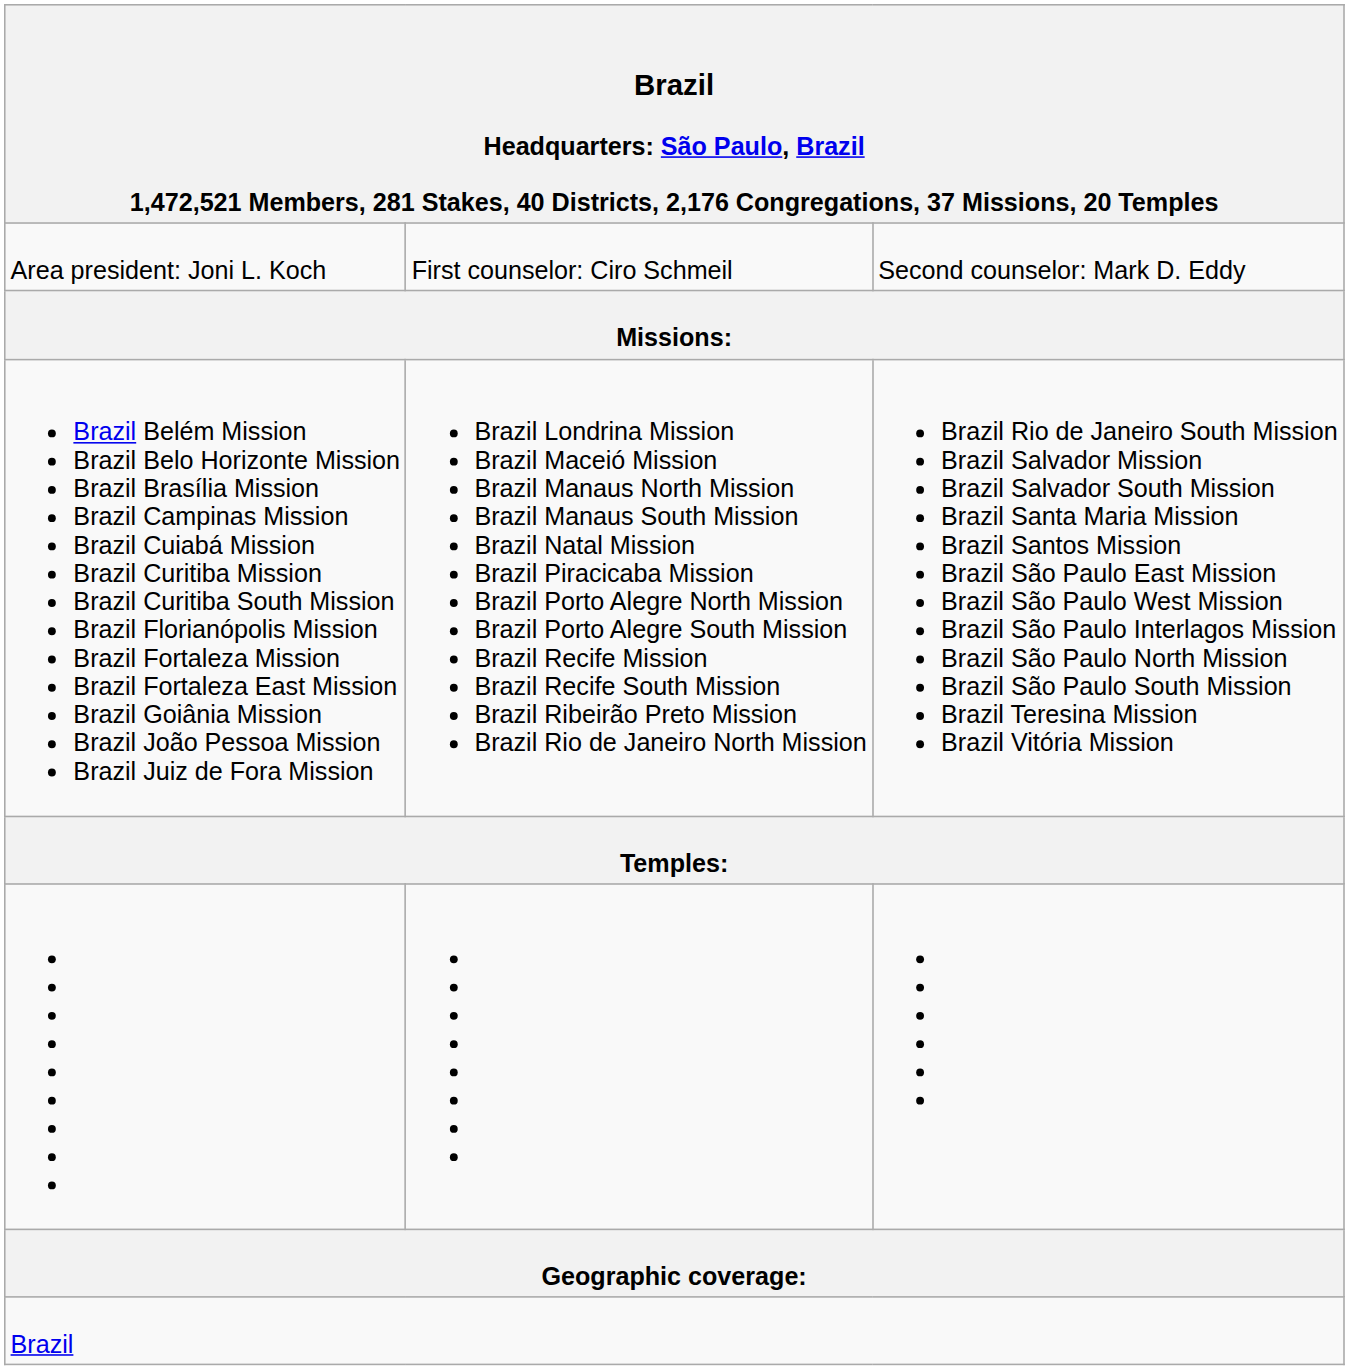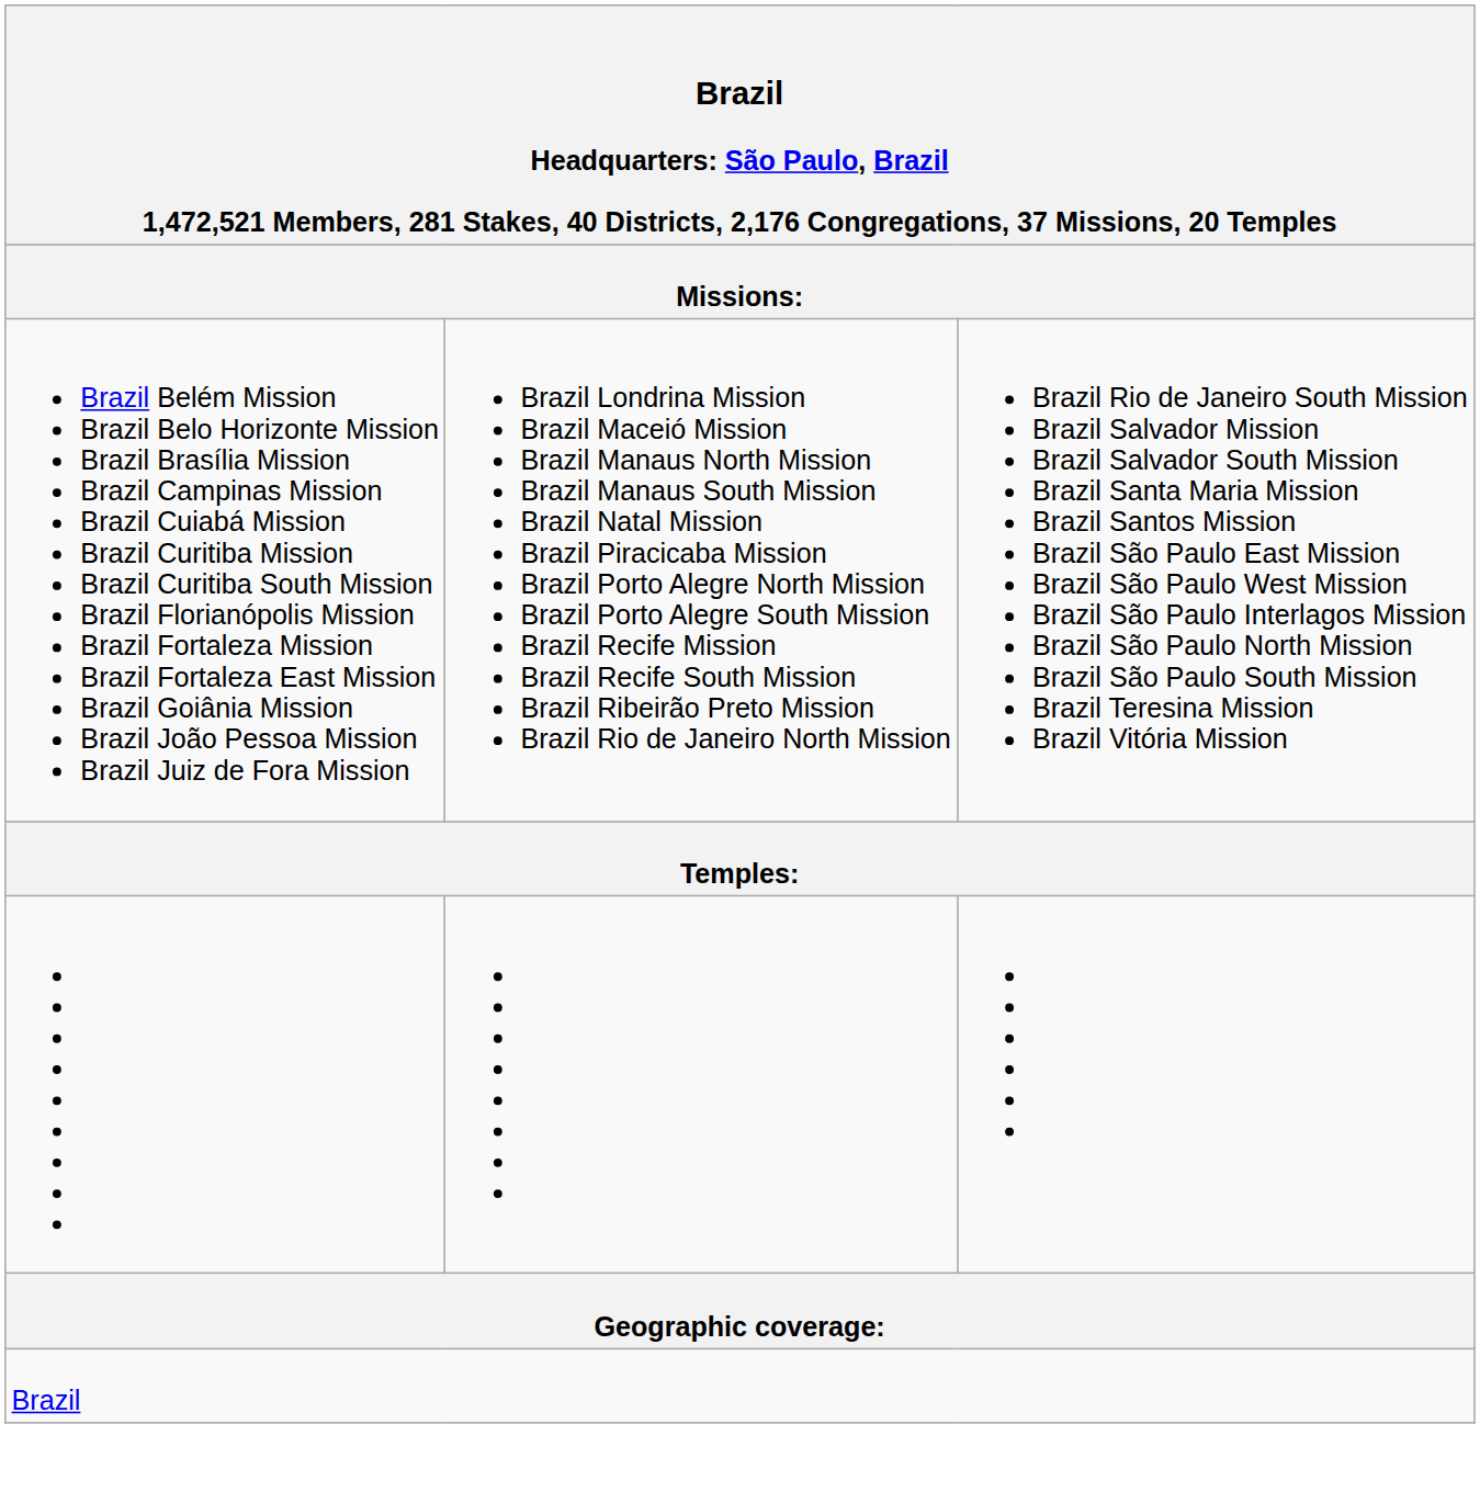- row: Area president: Joni L. Koch | First counselor: Ciro Schmeil | Second counselor: Mark D. Eddy
